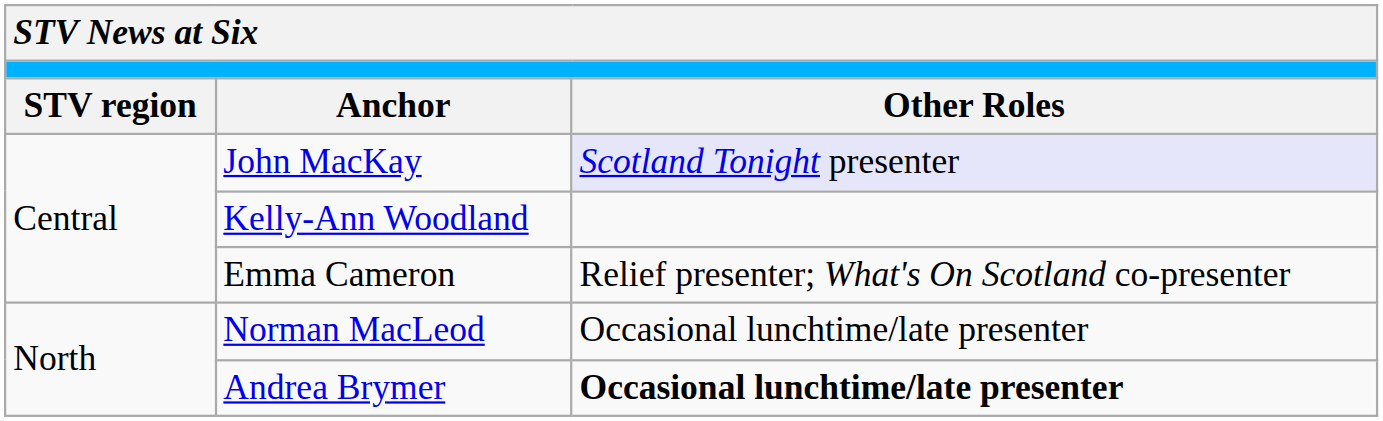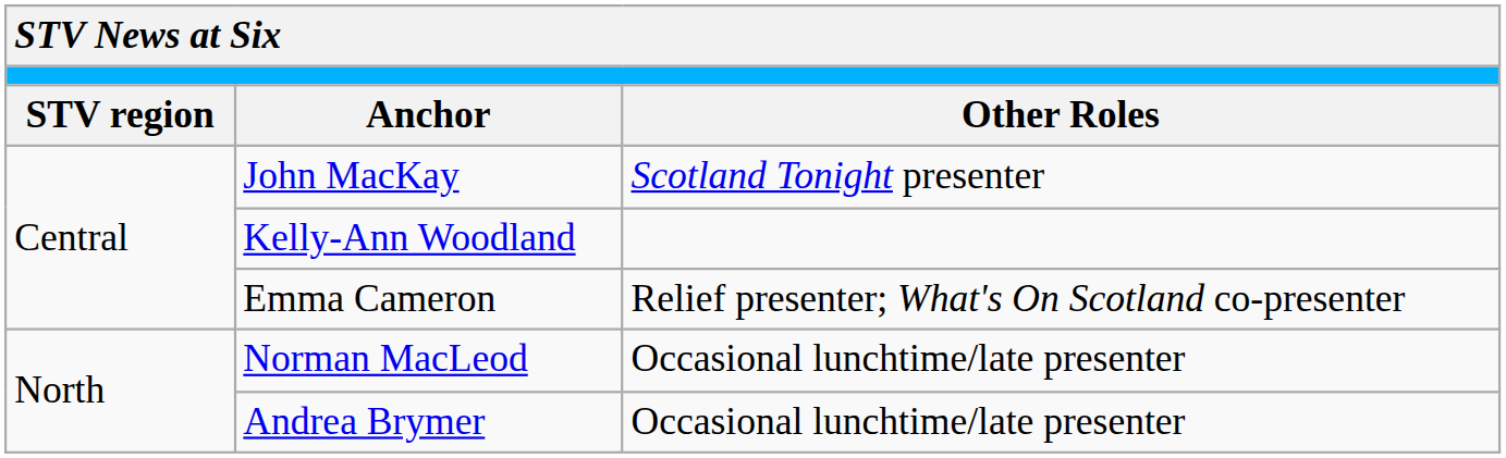John MacKay | column 3: lavender background -> no background
Andrea Brymer | column 3: bold -> normal
